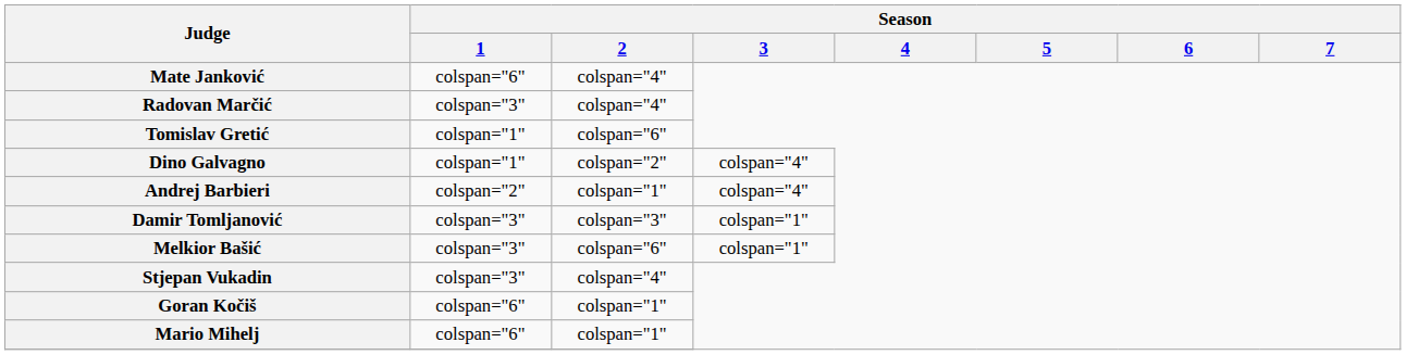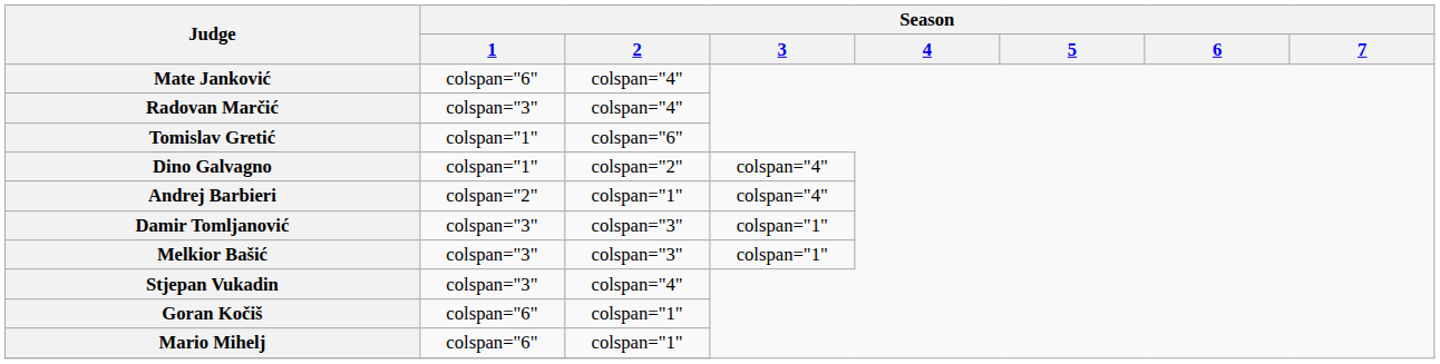Melkior Bašić | Season / 2: colspan="6" -> colspan="3"
